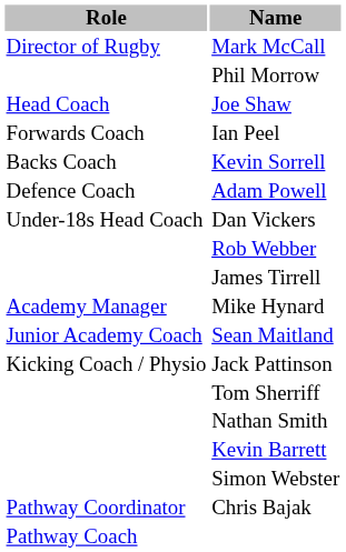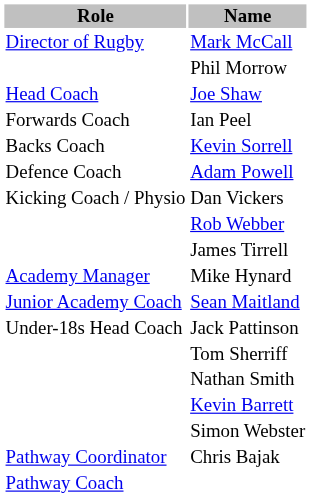row 8 | Role: Under-18s Head Coach -> Kicking Coach / Physio
row 13 | Role: Kicking Coach / Physio -> Under-18s Head Coach
